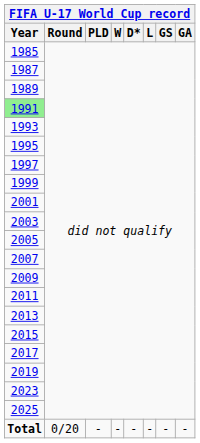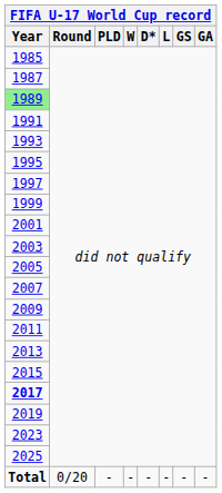1989 | Year: no background -> lightgreen background
1991 | Year: lightgreen background -> no background
2017 | Year: normal -> bold
